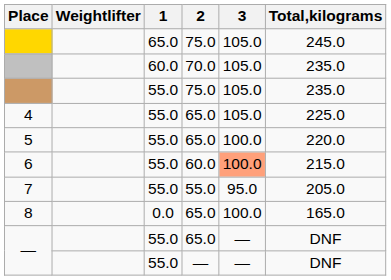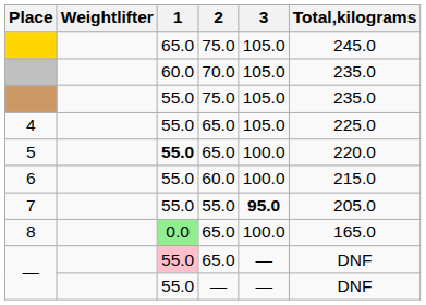5 | 1: normal -> bold
6 | 3: lightsalmon background -> no background
7 | 3: normal -> bold
8 | 1: no background -> lightgreen background
— / 65.0 | 1: no background -> pink background
